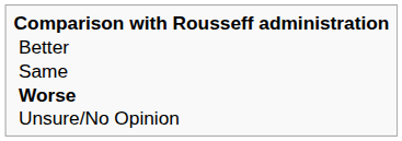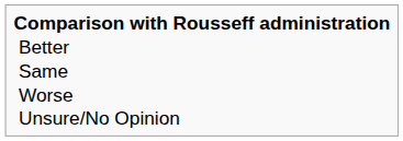row 4 | column 1: bold -> normal
